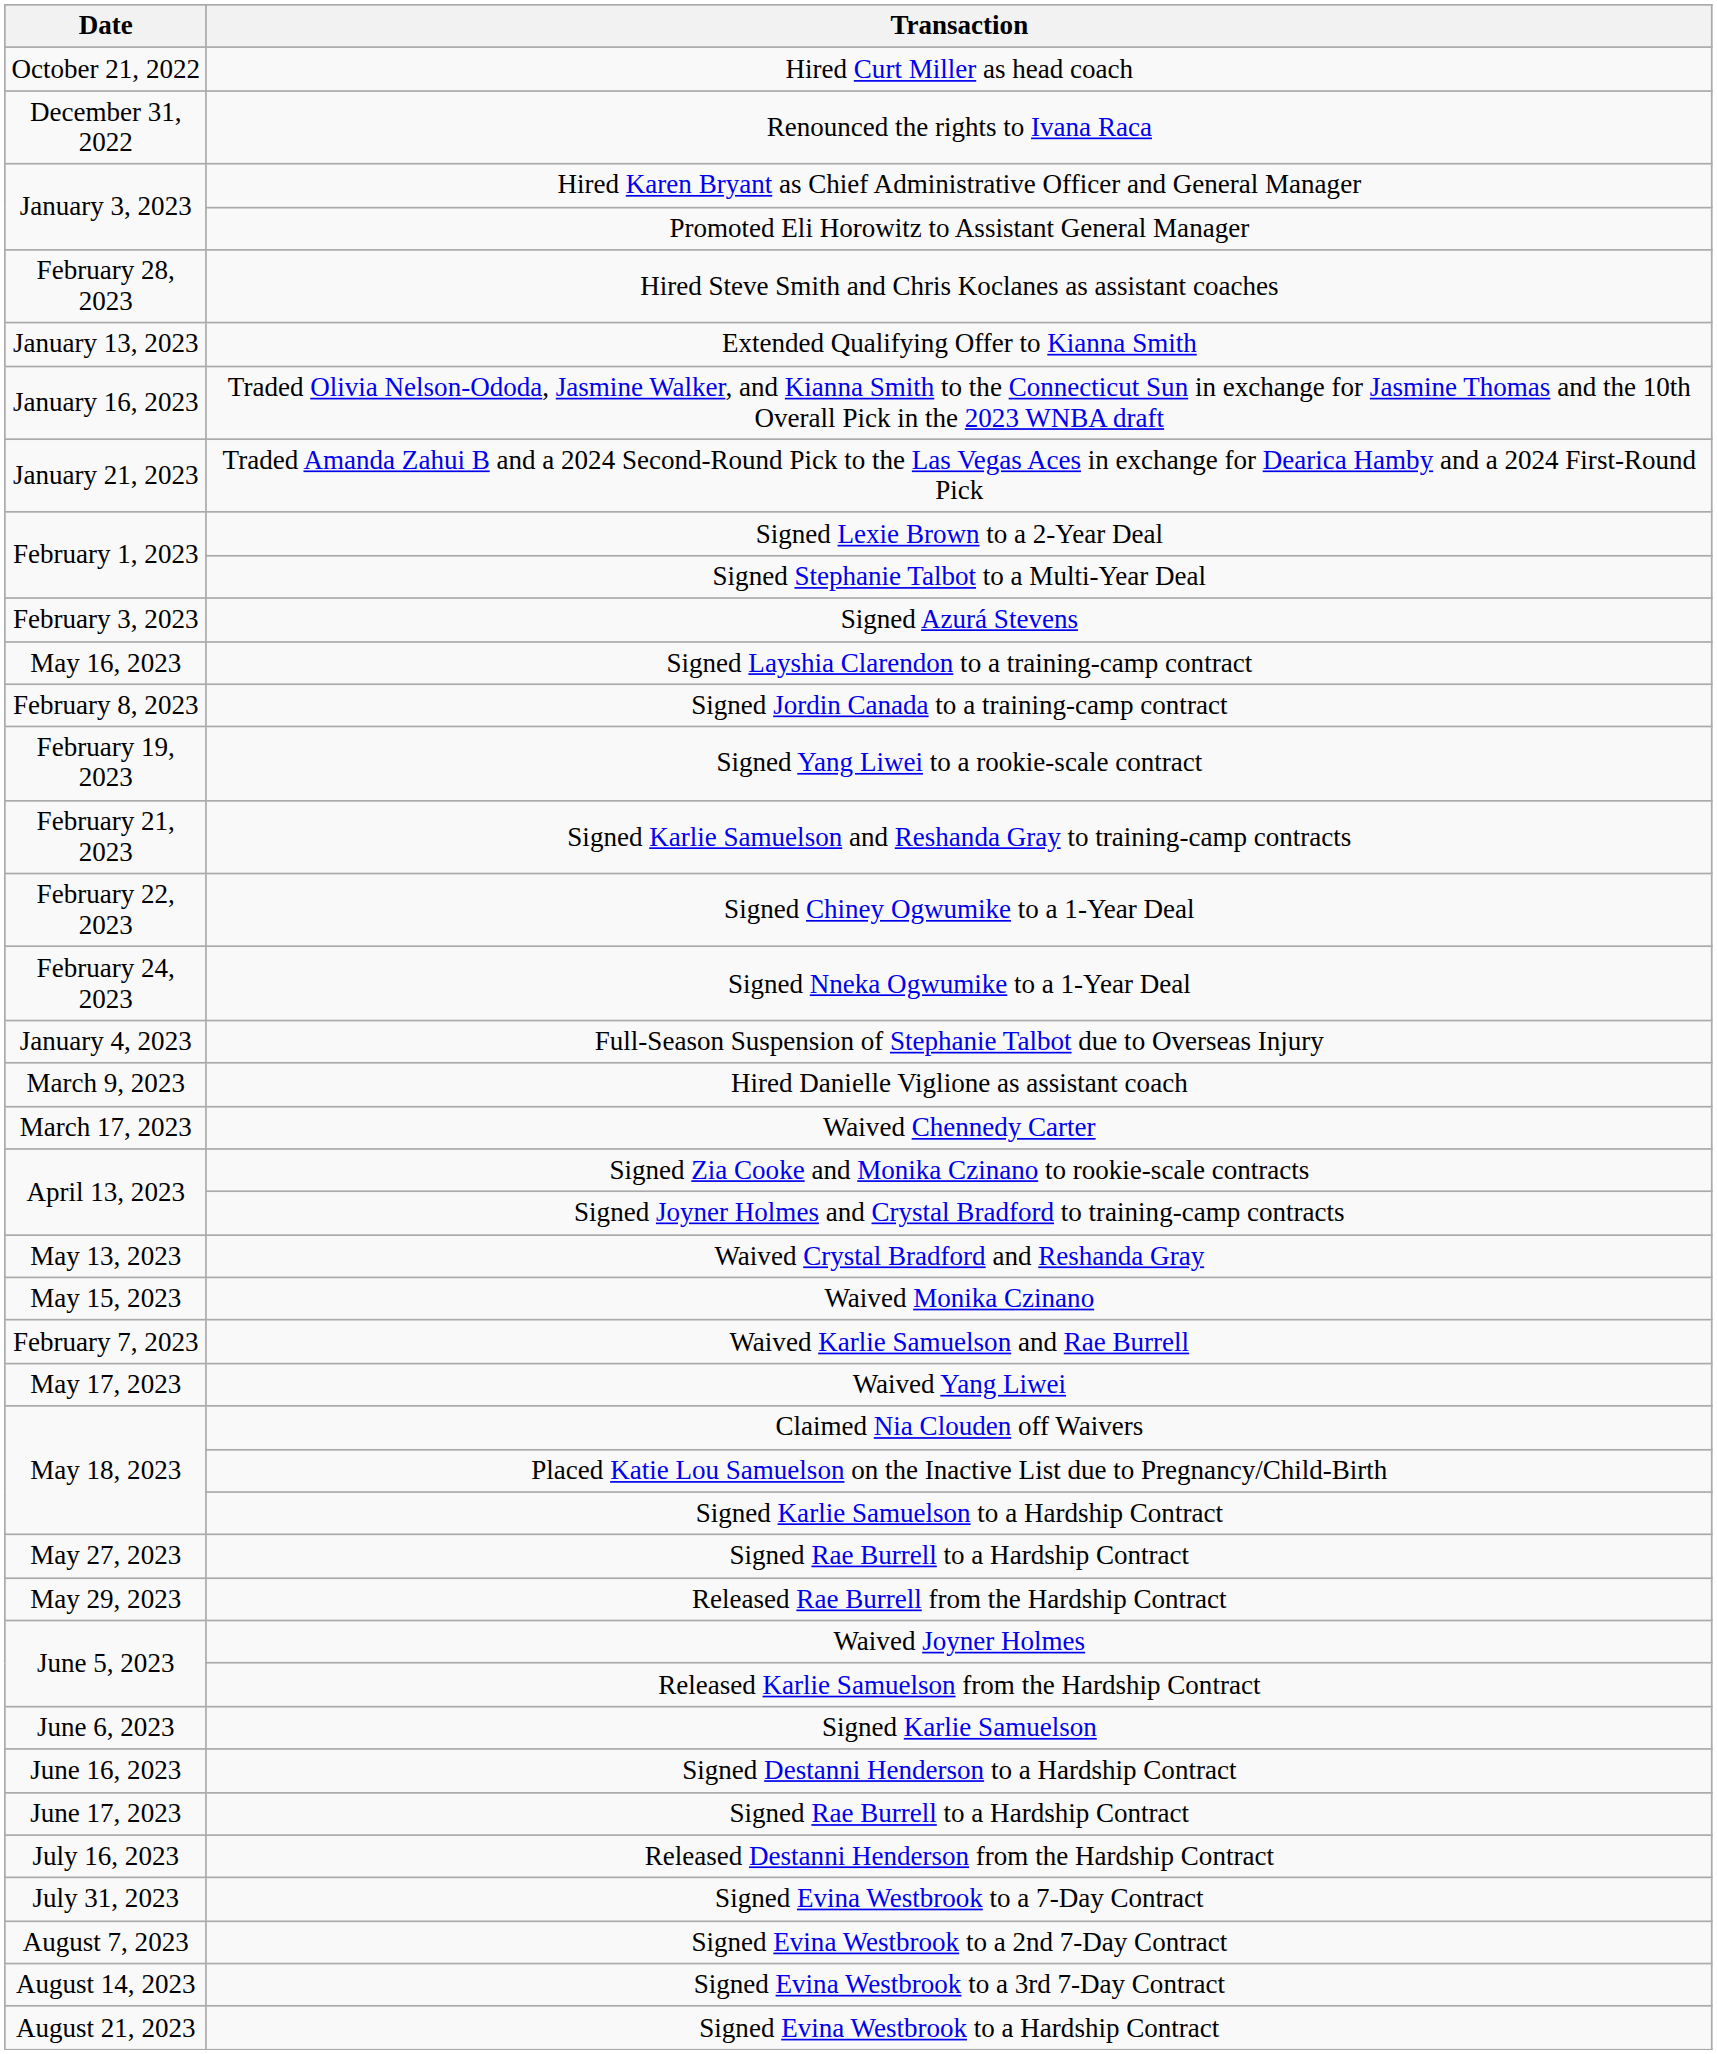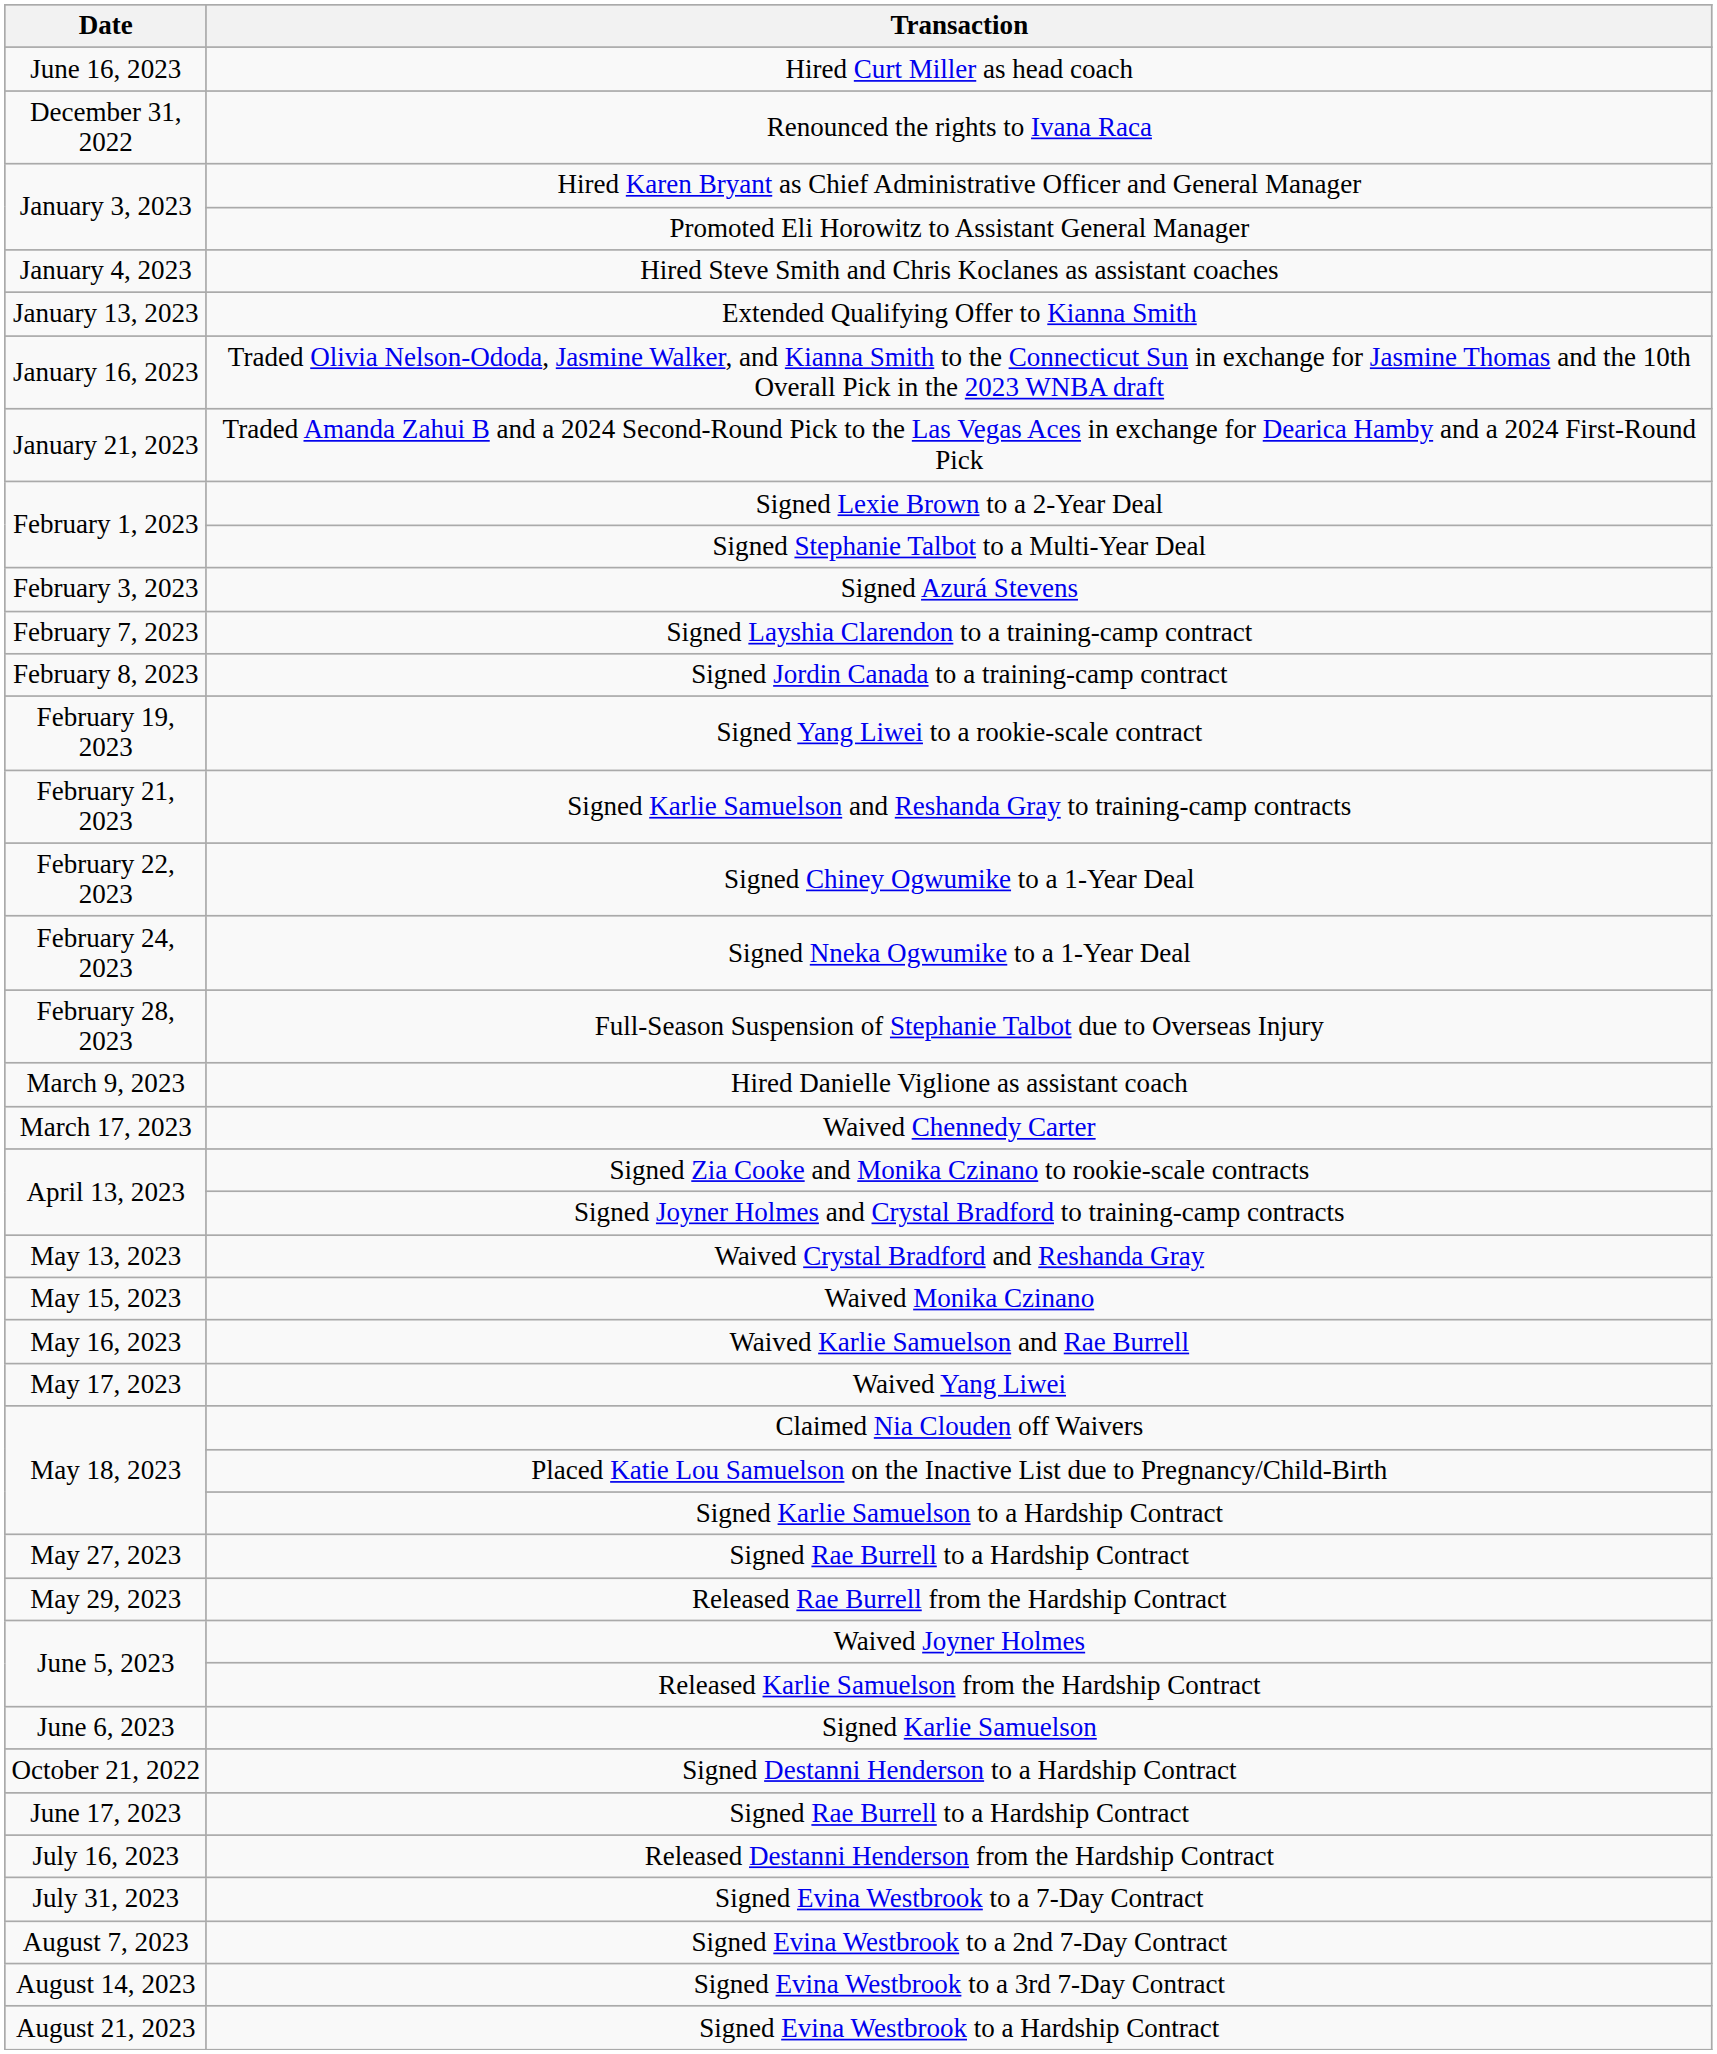row 2 | Date: October 21, 2022 -> June 16, 2023
row 6 | Date: February 28, 2023 -> January 4, 2023
row 13 | Date: May 16, 2023 -> February 7, 2023
row 19 | Date: January 4, 2023 -> February 28, 2023
row 26 | Date: February 7, 2023 -> May 16, 2023
row 36 | Date: June 16, 2023 -> October 21, 2022
